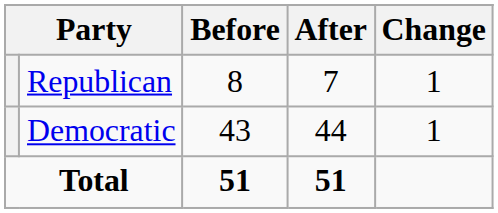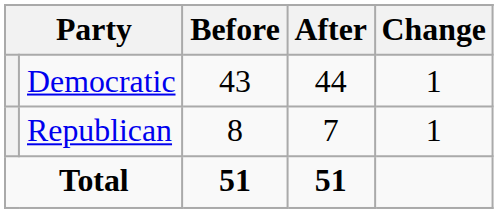rows swapped: Democratic <-> Republican
